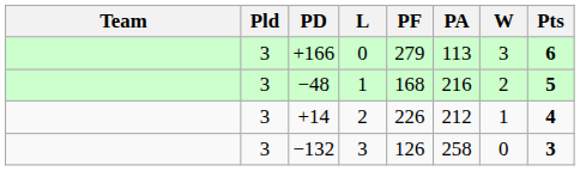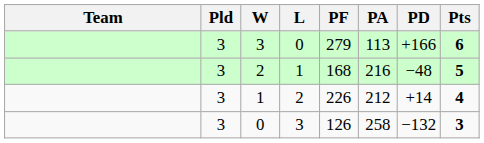columns swapped: W <-> PD
